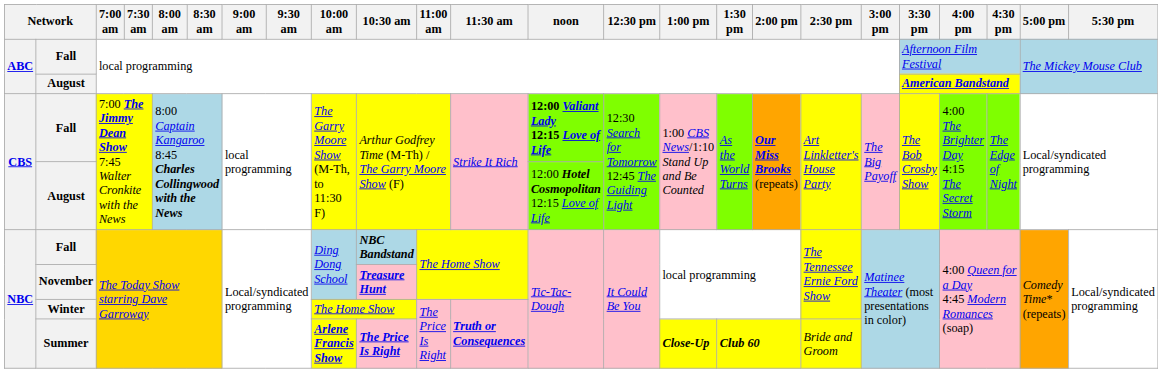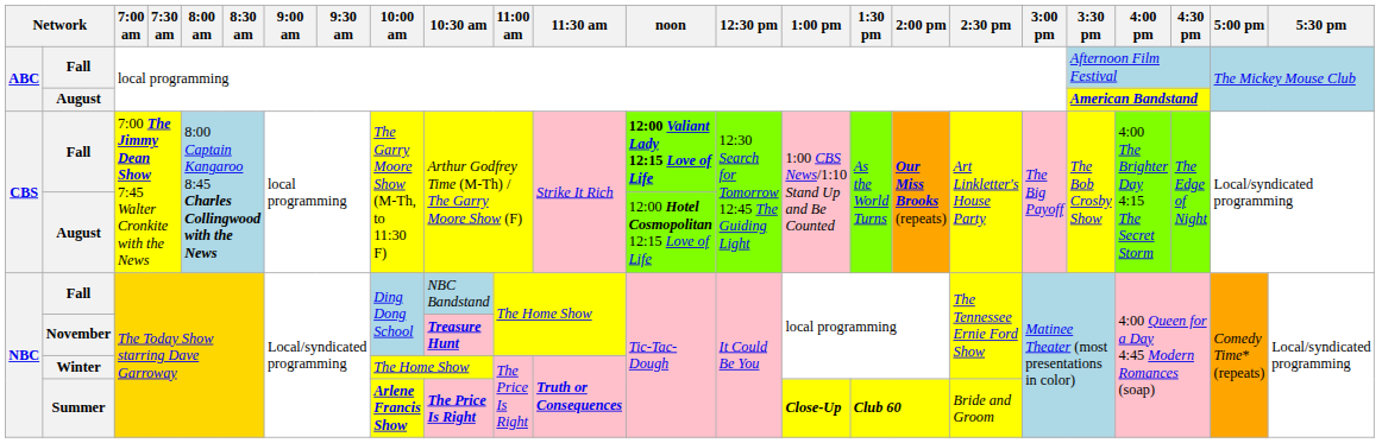NBC / Fall | 10:30 am: bold -> normal
